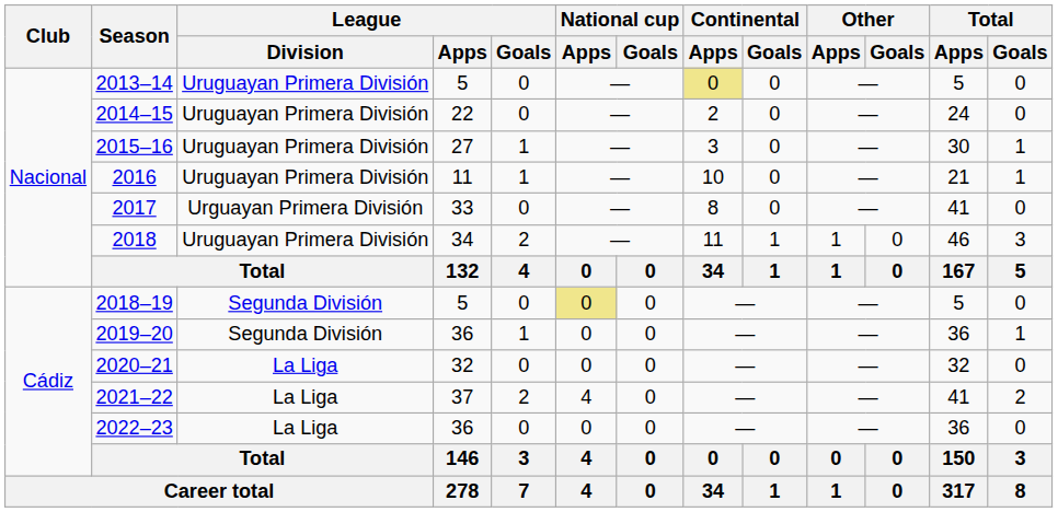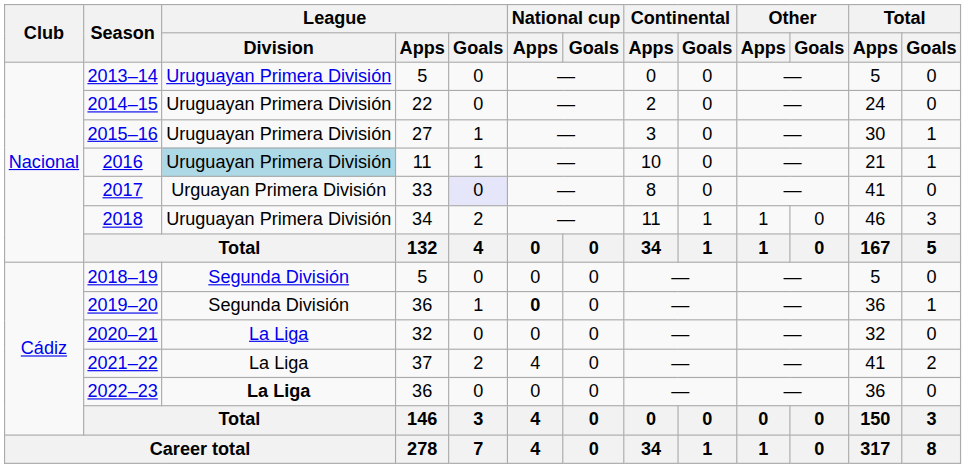2013–14 | Continental / Apps: khaki background -> no background
2016 | League / Division: no background -> lightblue background
2017 | League / Goals: no background -> lavender background
2018–19 | National cup / Apps: khaki background -> no background
2019–20 | National cup / Apps: normal -> bold
2022–23 | League / Division: normal -> bold
